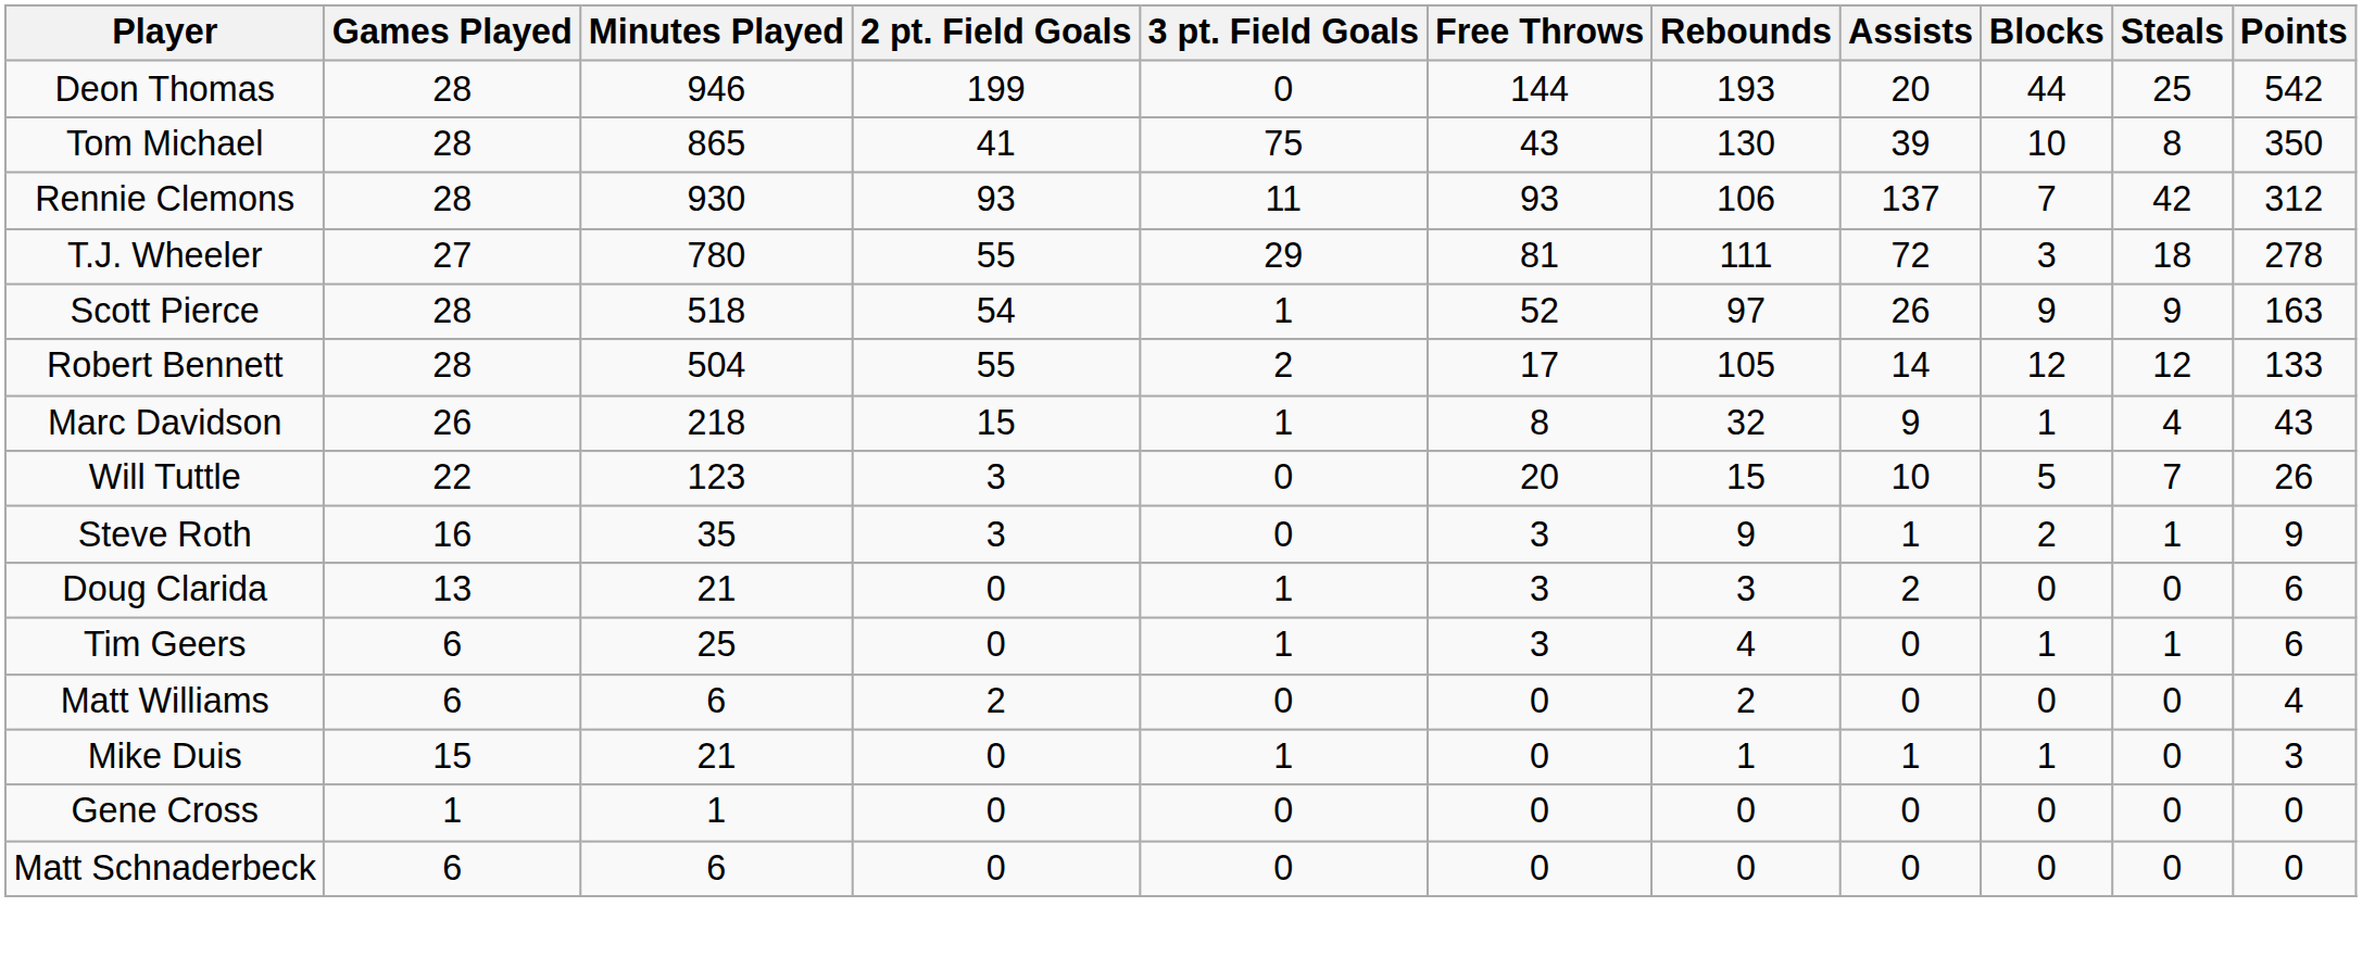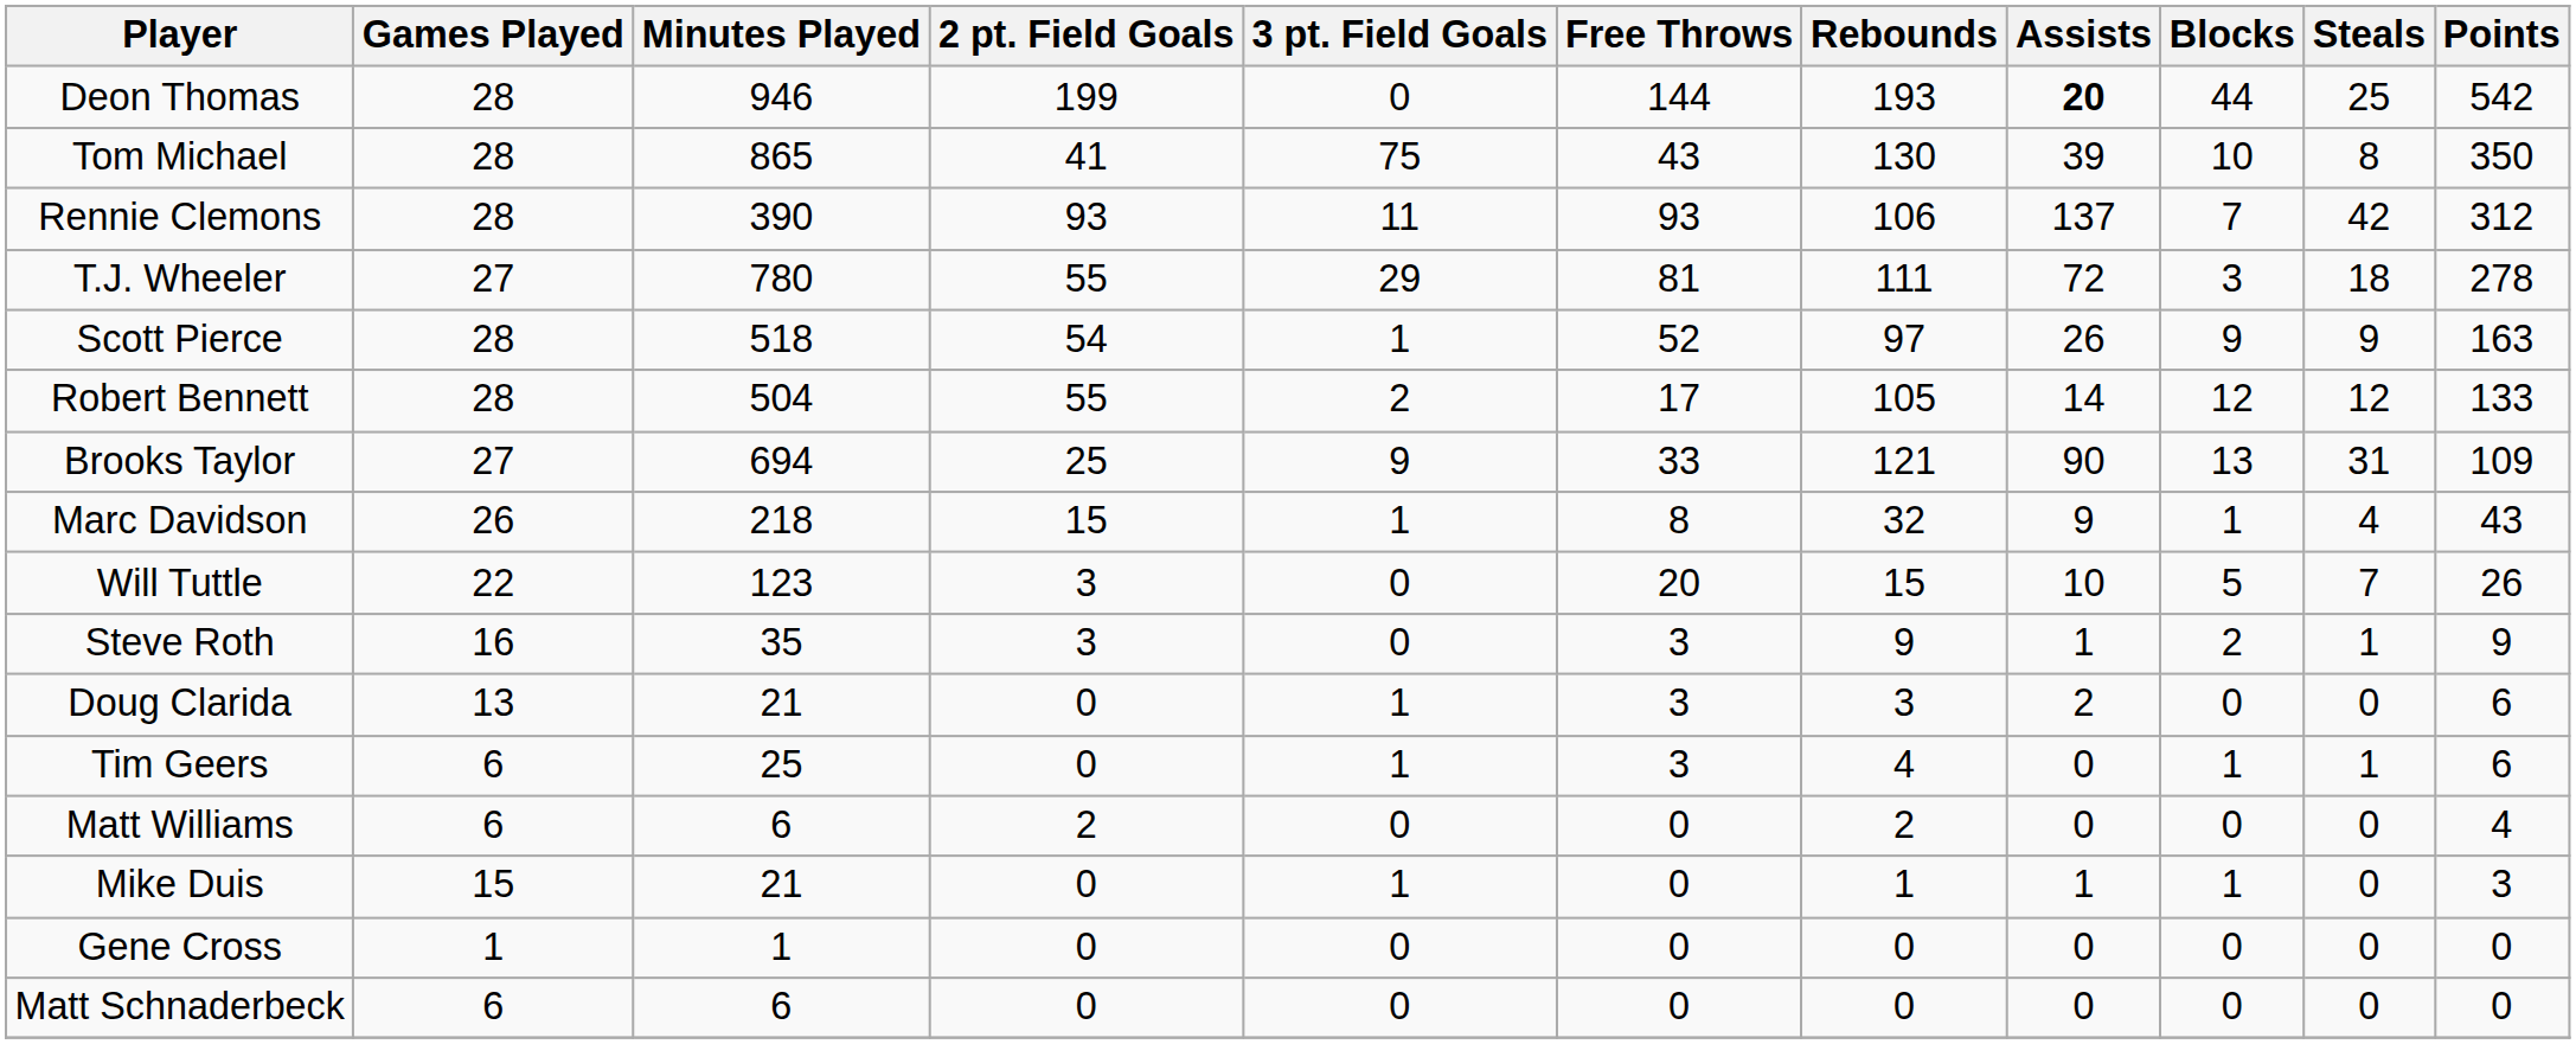Deon Thomas | Assists: normal -> bold
Rennie Clemons | Minutes Played: 930 -> 390
+ row: Brooks Taylor | 27 | 694 | 25 | 9 | 33 | 121 | 90 | 13 | 31 | 109
